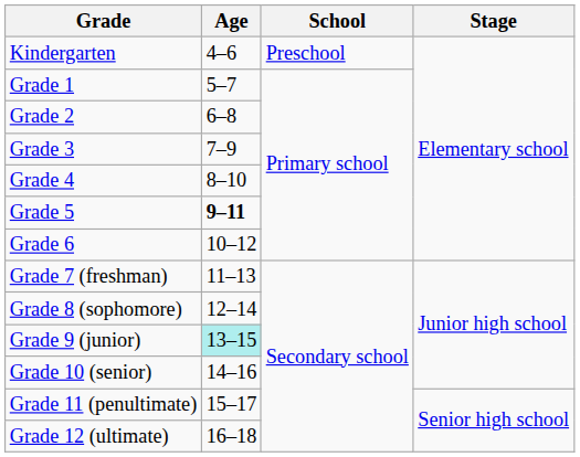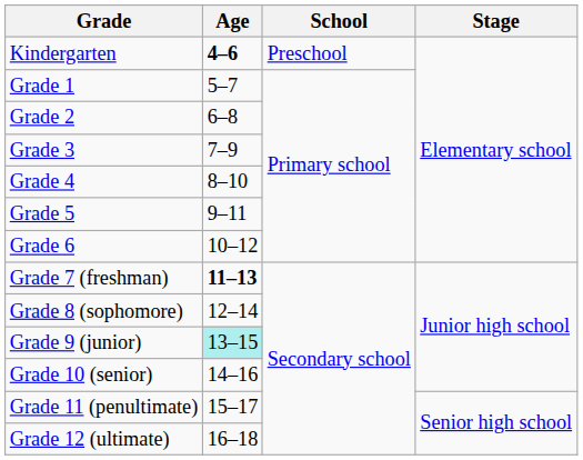Kindergarten | Age: normal -> bold
Grade 5 | Age: bold -> normal
Grade 7 (freshman) | Age: normal -> bold
